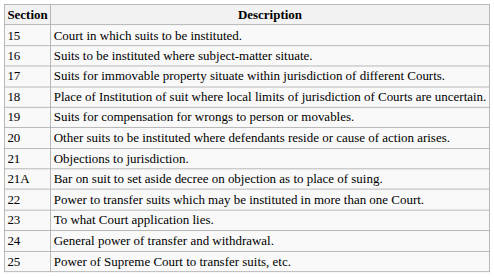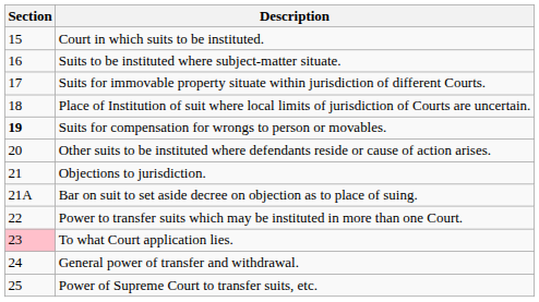Suits for compensation for wrongs to person or movables. | Section: normal -> bold
To what Court application lies. | Section: no background -> pink background
